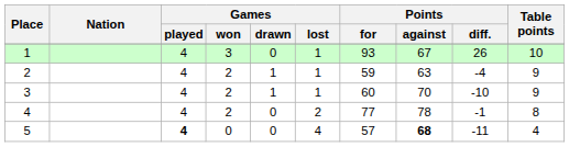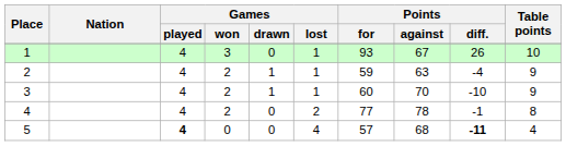5 | Points / against: bold -> normal
5 | Points / diff.: normal -> bold
